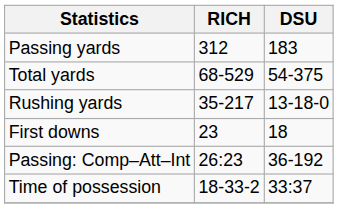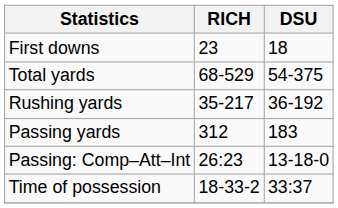rows swapped: First downs <-> Passing yards
Rushing yards | DSU: 13-18-0 -> 36-192
Passing: Comp–Att–Int | DSU: 36-192 -> 13-18-0
